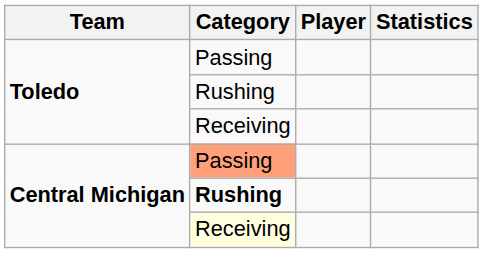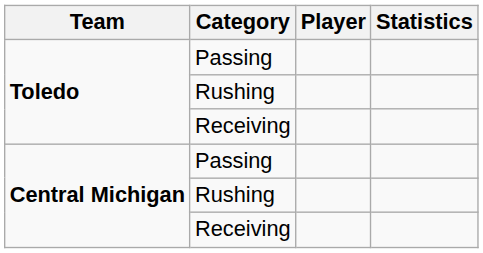Central Michigan / Passing | Category: lightsalmon background -> no background
Central Michigan / Rushing | Category: bold -> normal
Central Michigan / Receiving | Category: lightyellow background -> no background
